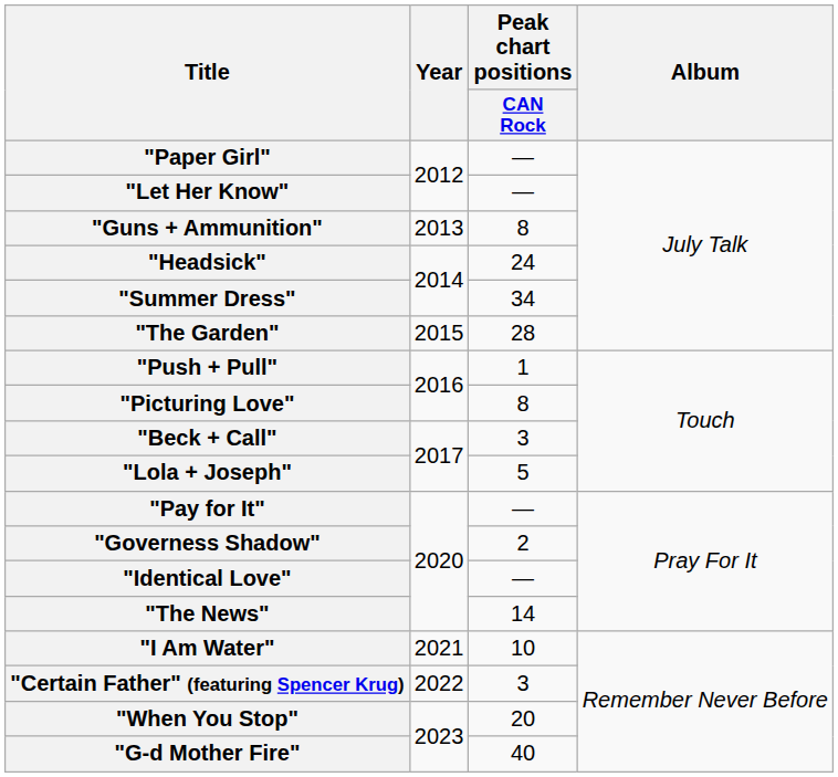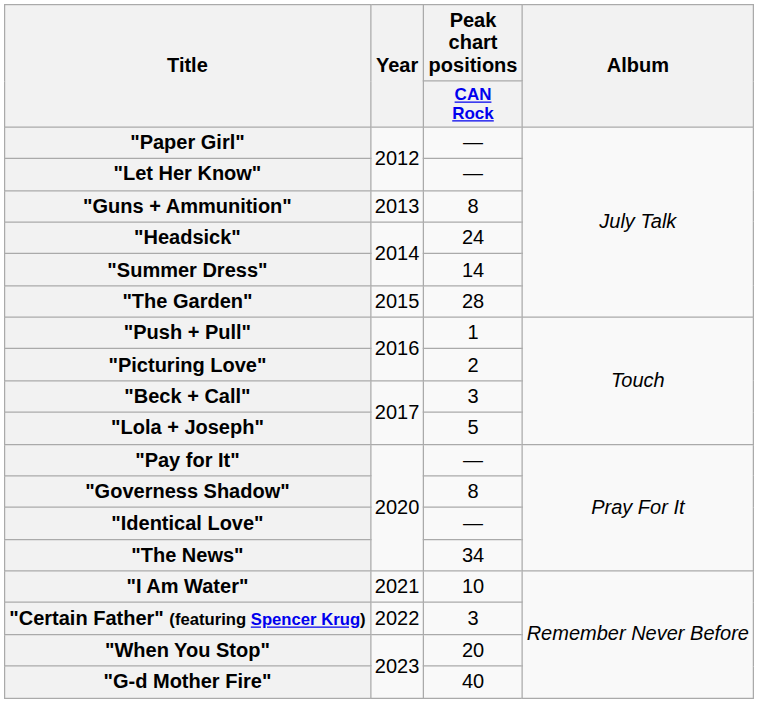"Summer Dress" | Peak chart positions / CAN Rock: 34 -> 14
"Picturing Love" | Peak chart positions / CAN Rock: 8 -> 2
"Governess Shadow" | Peak chart positions / CAN Rock: 2 -> 8
"The News" | Peak chart positions / CAN Rock: 14 -> 34
